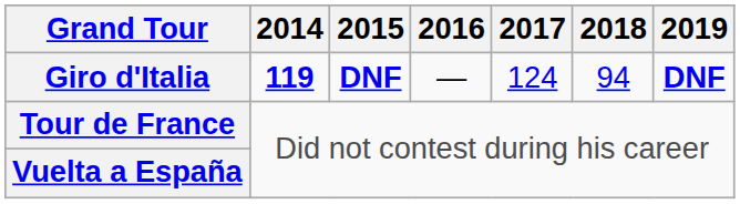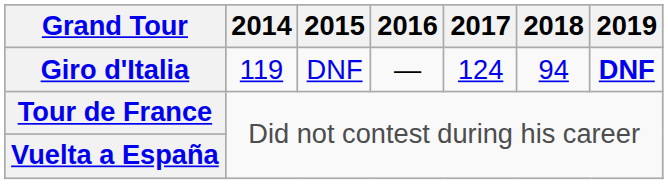Giro d'Italia | 2014: bold -> normal
Giro d'Italia | 2015: bold -> normal
